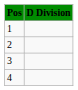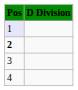1 | Pos: no background -> lavender background
2 | Pos: normal -> bold
